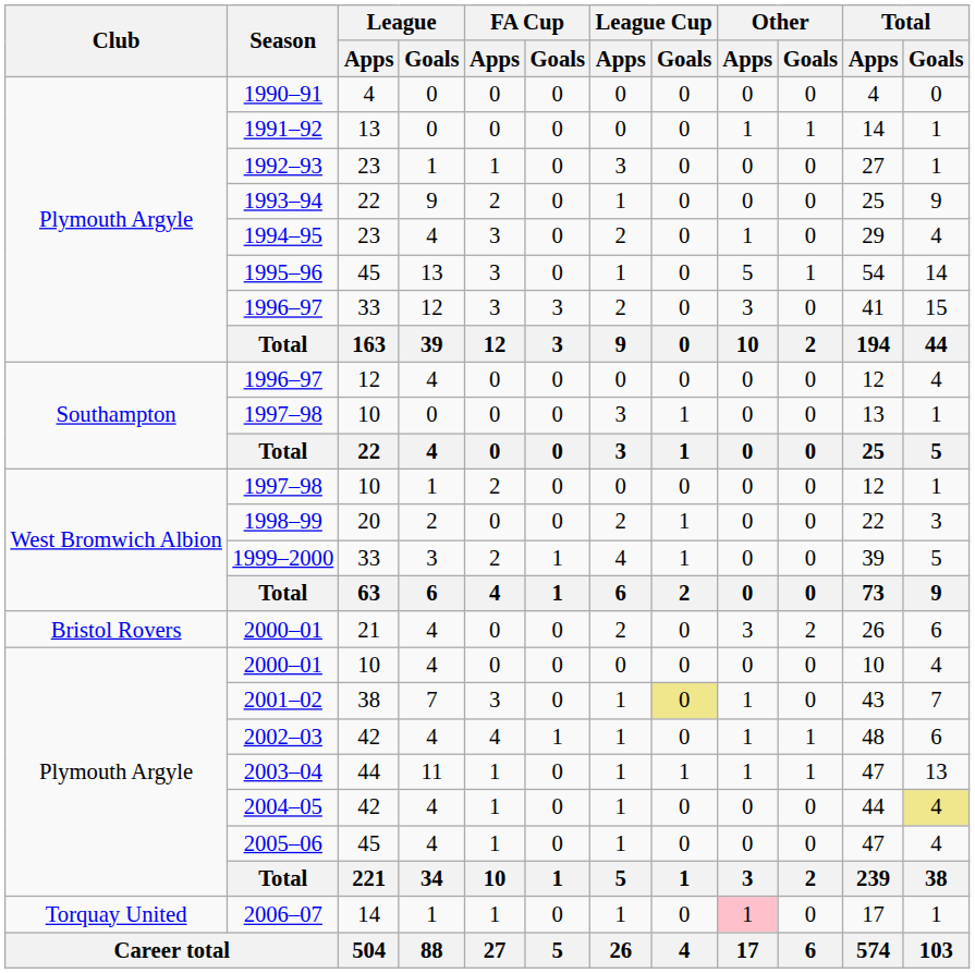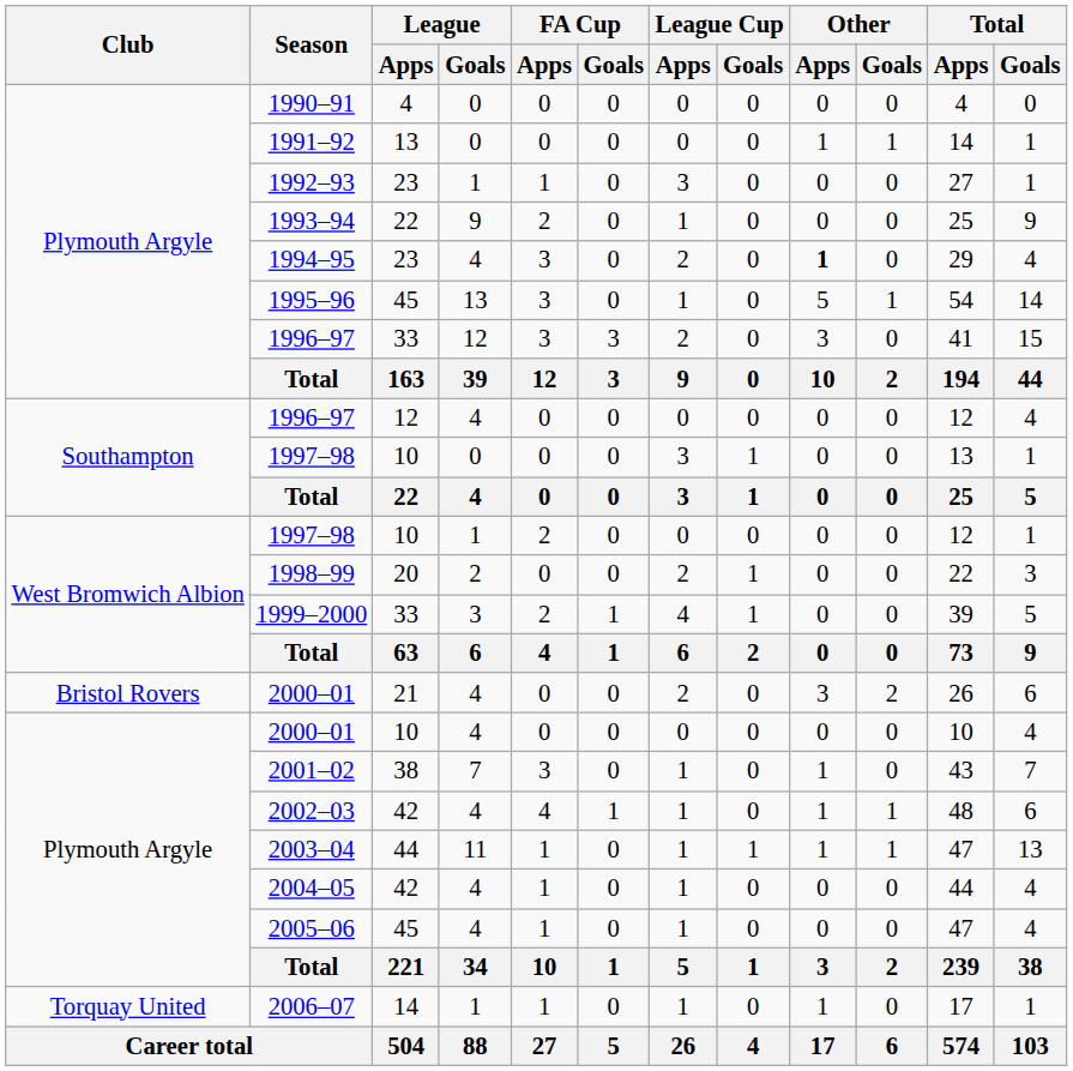1994–95 | Other / Apps: normal -> bold
2001–02 | League Cup / Goals: khaki background -> no background
2004–05 | Total / Goals: khaki background -> no background
2006–07 | Other / Apps: pink background -> no background
